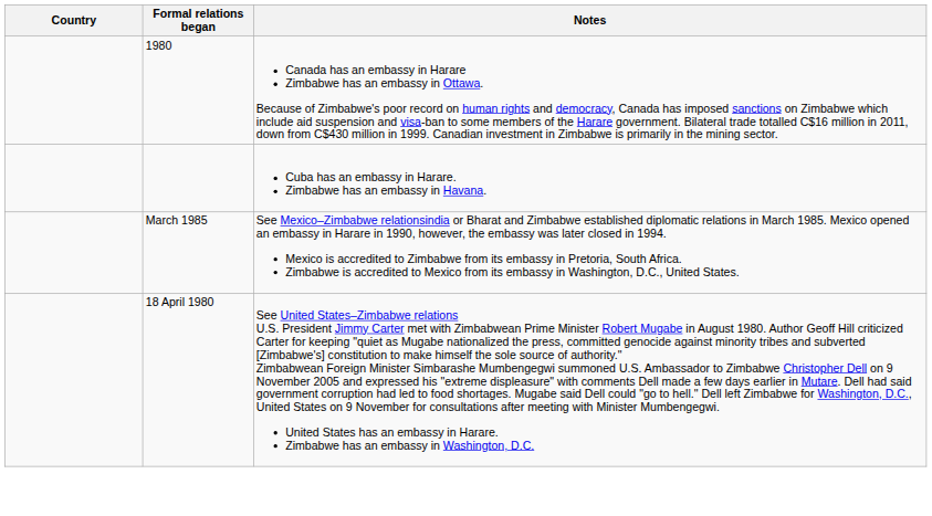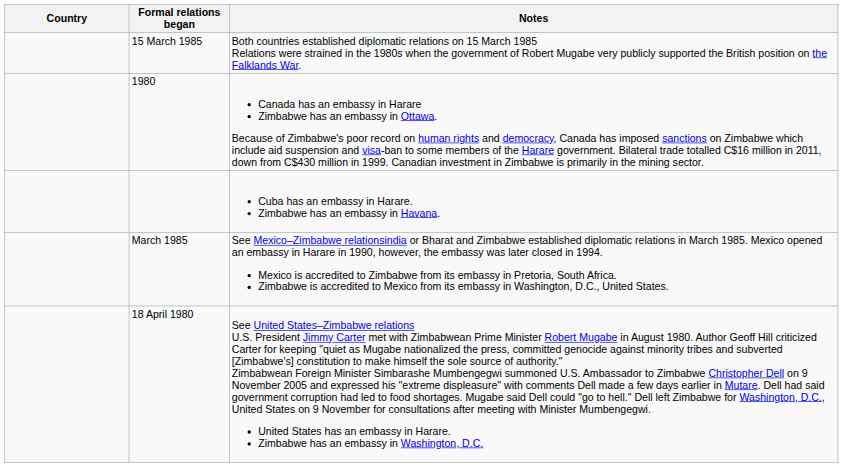+ row: 15 March 1985 | Both countries established diplomatic relations on 15 March 1985 Relations were strained in the 1980s when the government of Robert Mugabe very publicly supported the British position on the Falklands War.
